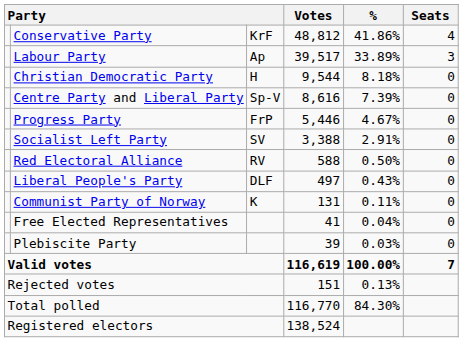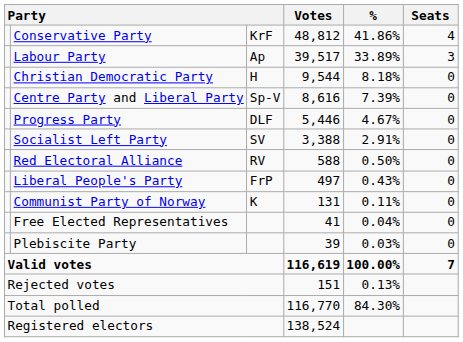Progress Party | column 3: FrP -> DLF
Liberal People's Party | column 3: DLF -> FrP
